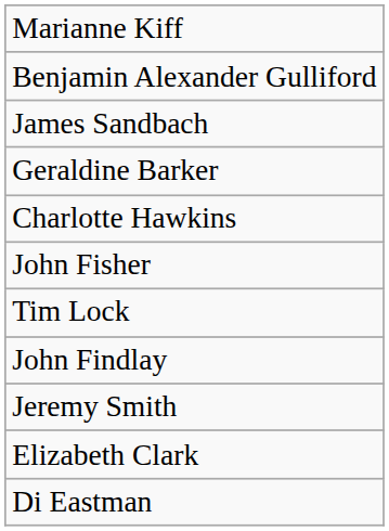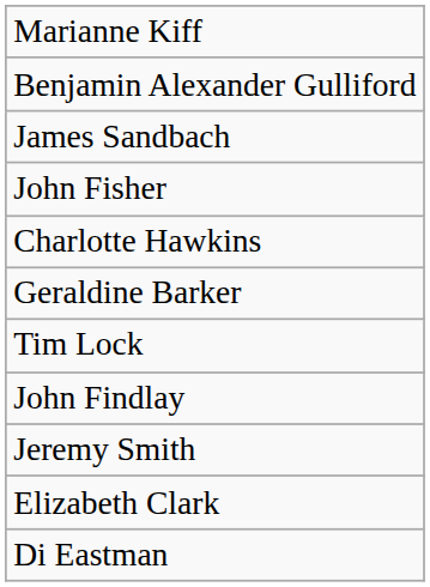row 4 | column 1: Geraldine Barker -> John Fisher
row 6 | column 1: John Fisher -> Geraldine Barker
